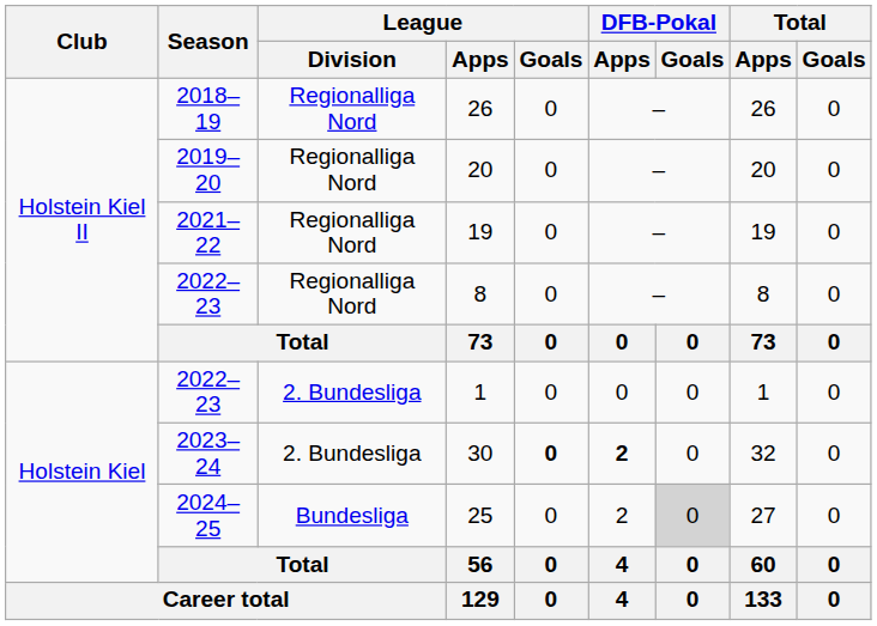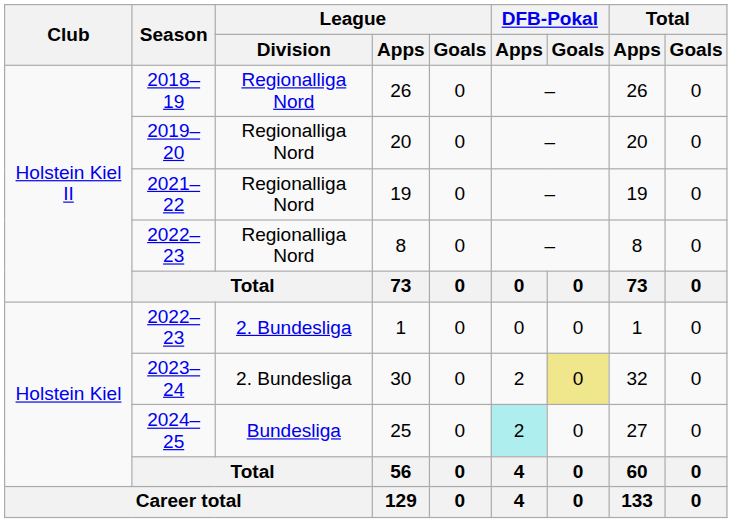30 | League / Goals: bold -> normal
30 | DFB-Pokal / Apps: bold -> normal
30 | DFB-Pokal / Goals: no background -> khaki background
25 | DFB-Pokal / Apps: no background -> paleturquoise background
25 | DFB-Pokal / Goals: lightgrey background -> no background
